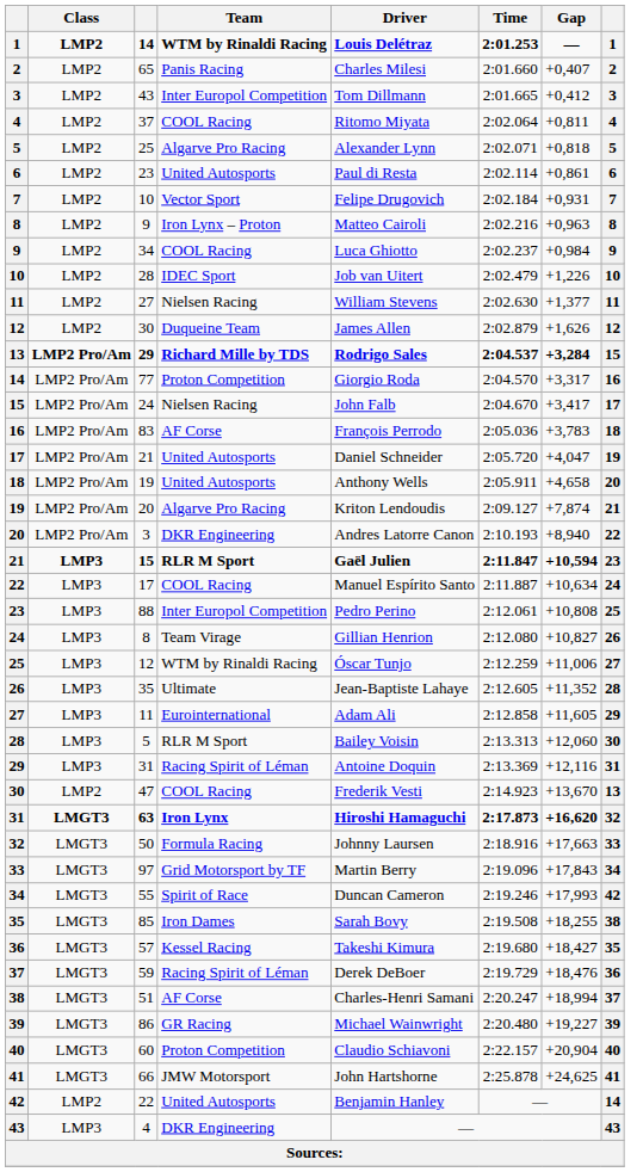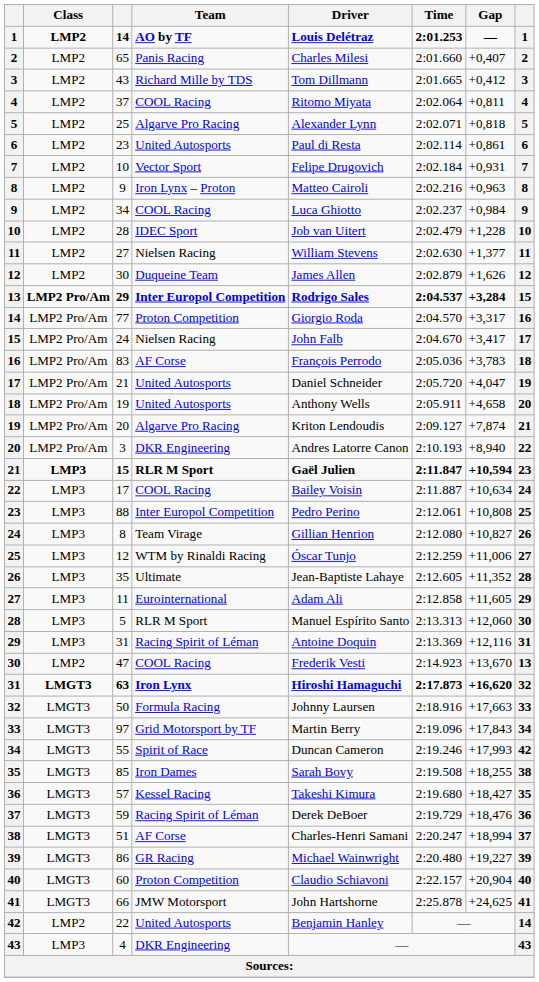row 2 | Team: WTM by Rinaldi Racing -> AO by TF
row 4 | Team: Inter Europol Competition -> Richard Mille by TDS
row 11 | Gap: +1,226 -> +1,228
row 14 | Team: Richard Mille by TDS -> Inter Europol Competition
row 23 | Driver: Manuel Espírito Santo -> Bailey Voisin
row 29 | Driver: Bailey Voisin -> Manuel Espírito Santo
